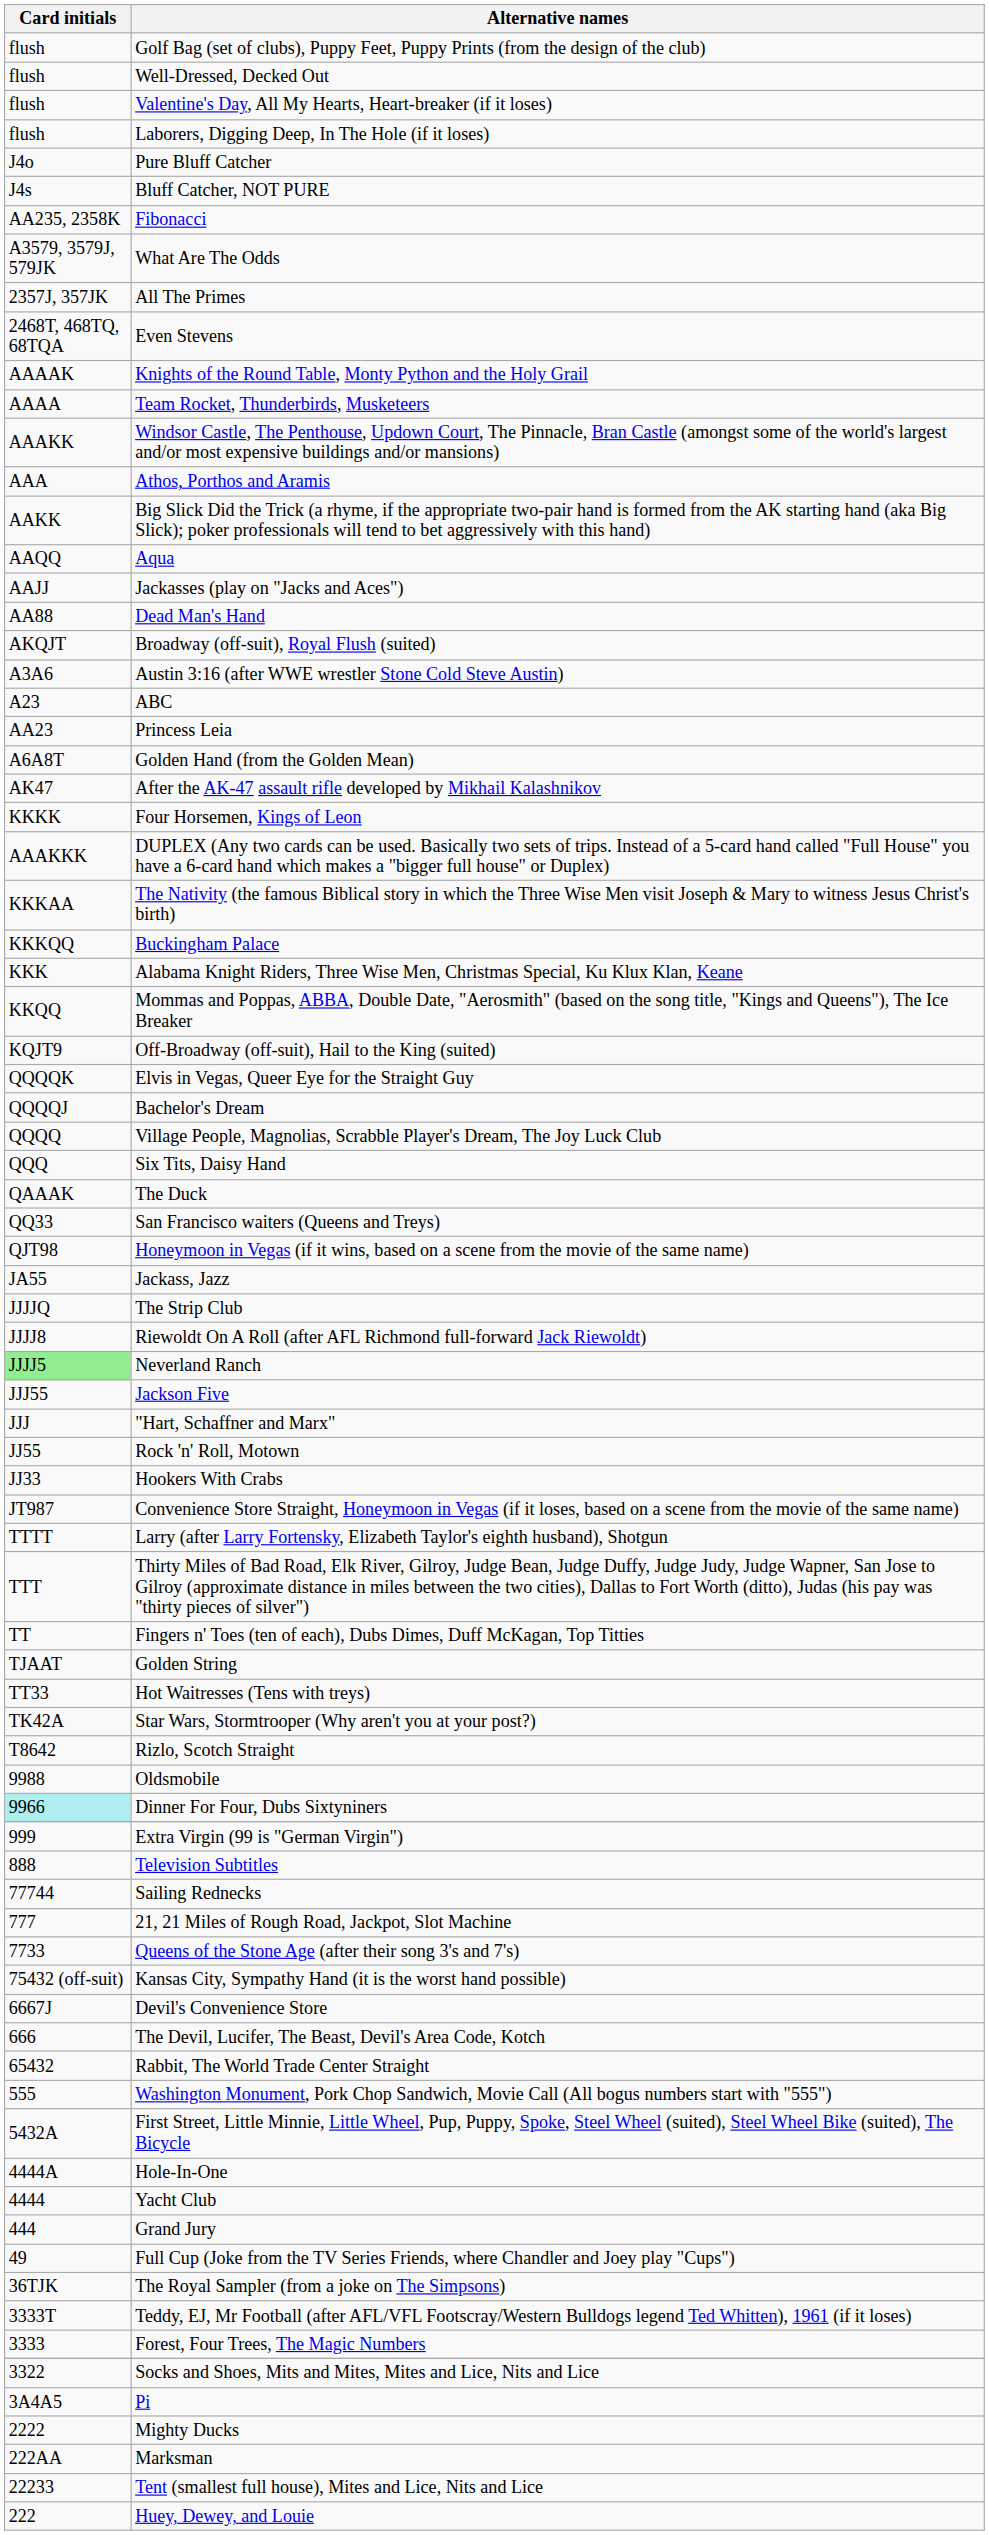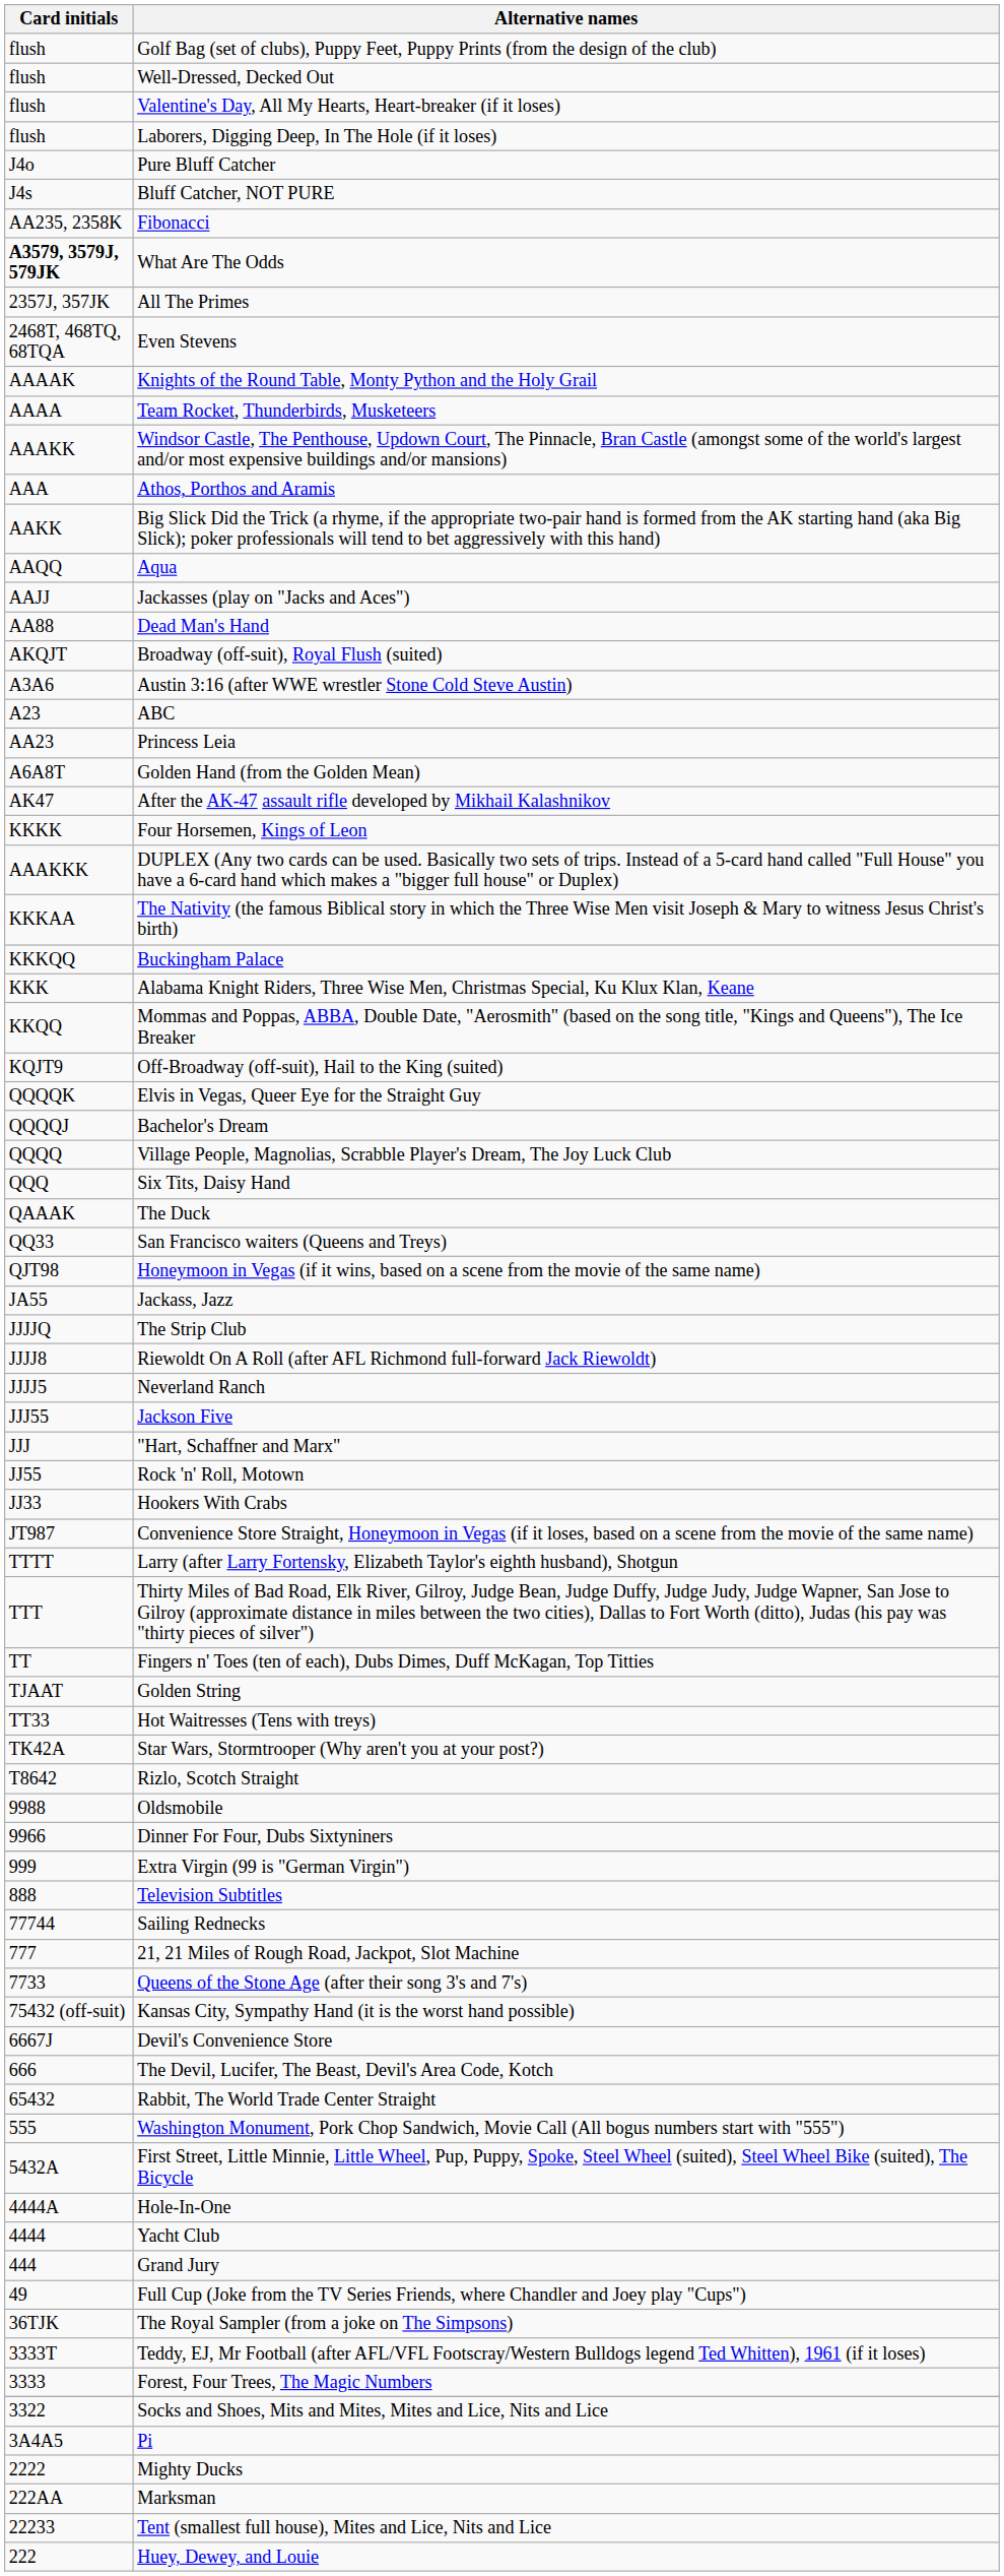What Are The Odds | Card initials: normal -> bold
Neverland Ranch | Card initials: lightgreen background -> no background
Dinner For Four, Dubs Sixtyniners | Card initials: paleturquoise background -> no background
